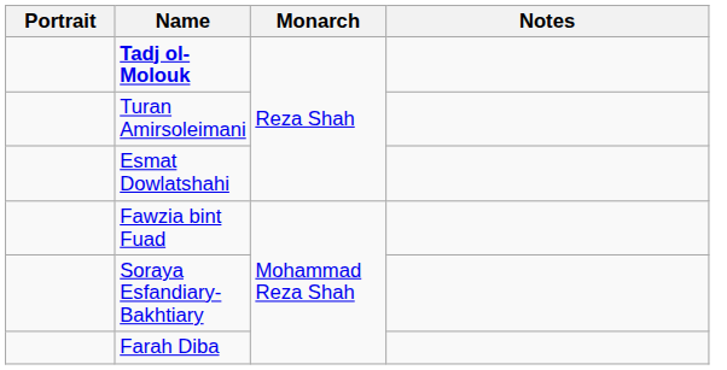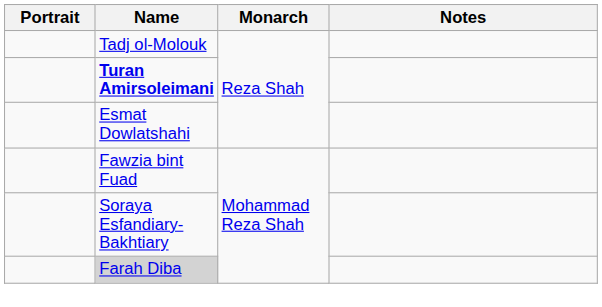Tadj ol-Molouk | Name: bold -> normal
Turan Amirsoleimani | Name: normal -> bold
Farah Diba | Name: no background -> lightgrey background
